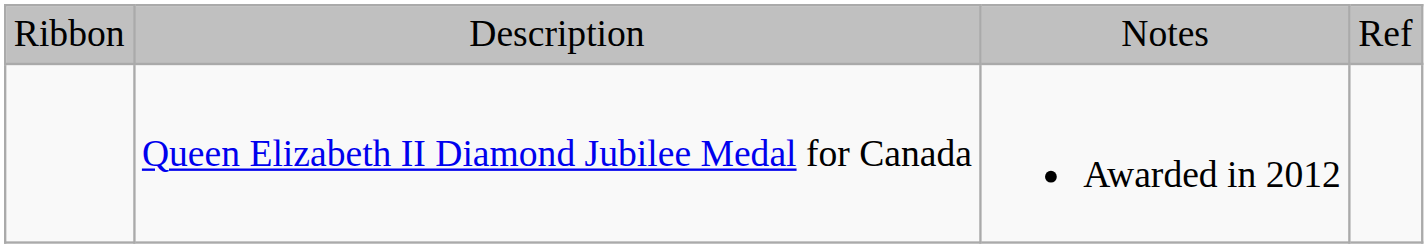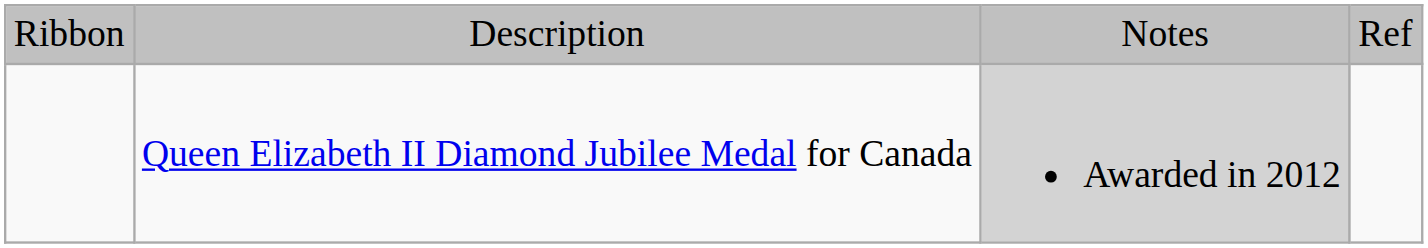Queen Elizabeth II Diamond Jubilee Medal for Canada | column 3: no background -> lightgrey background
